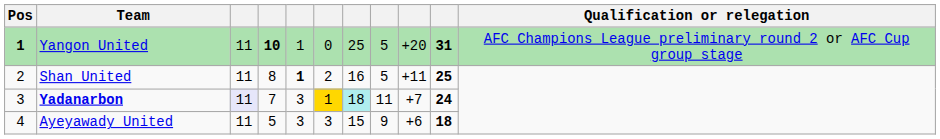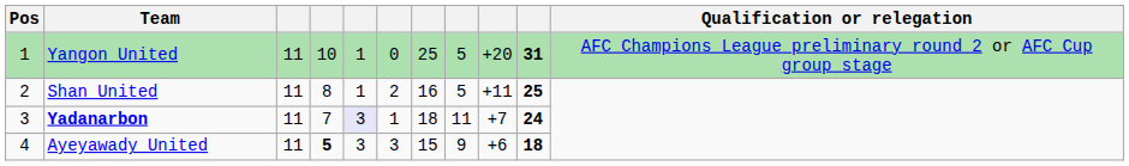Yangon United | Pos: bold -> normal
Yangon United | column 4: bold -> normal
Shan United | column 5: bold -> normal
Yadanarbon | column 3: lavender background -> no background
Yadanarbon | column 5: no background -> lavender background
Yadanarbon | column 6: gold background -> no background
Yadanarbon | column 7: paleturquoise background -> no background
Ayeyawady United | column 4: normal -> bold
